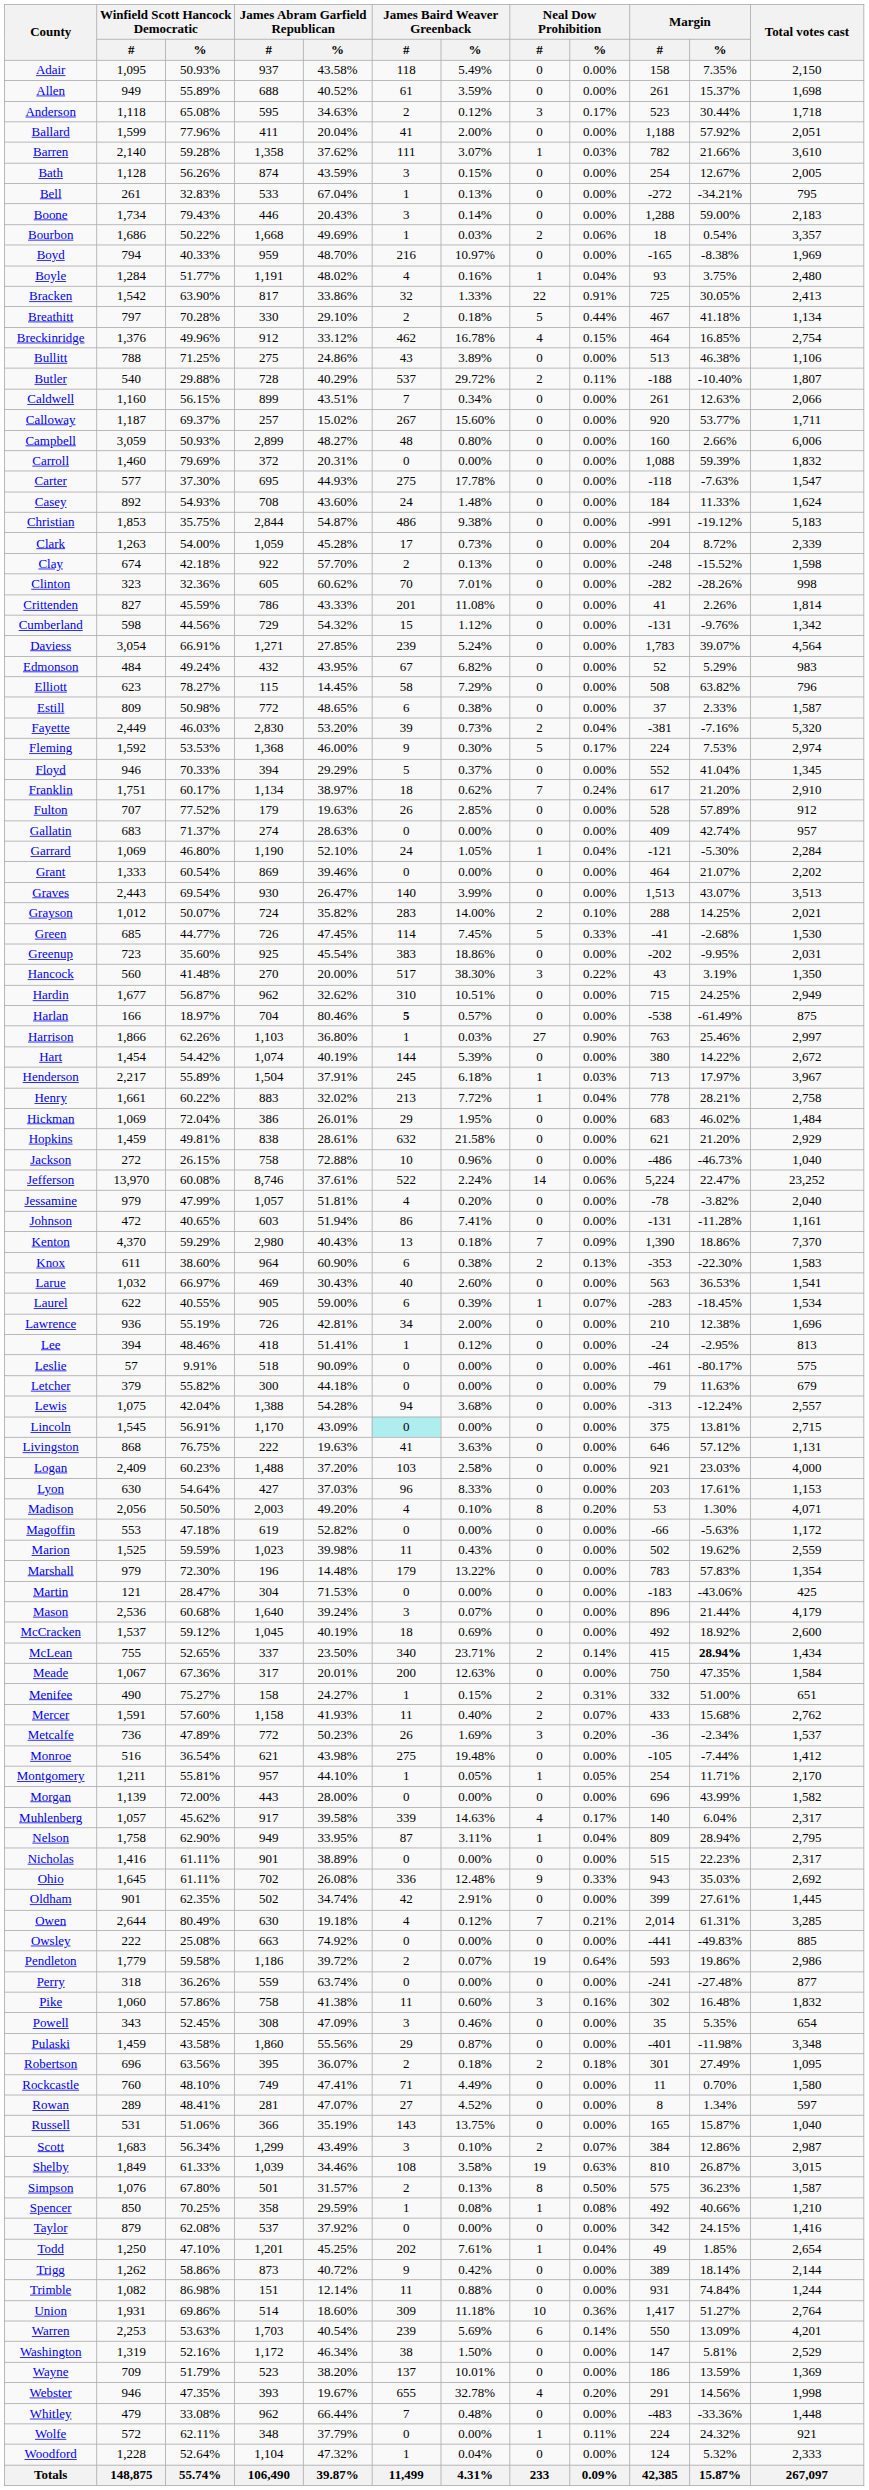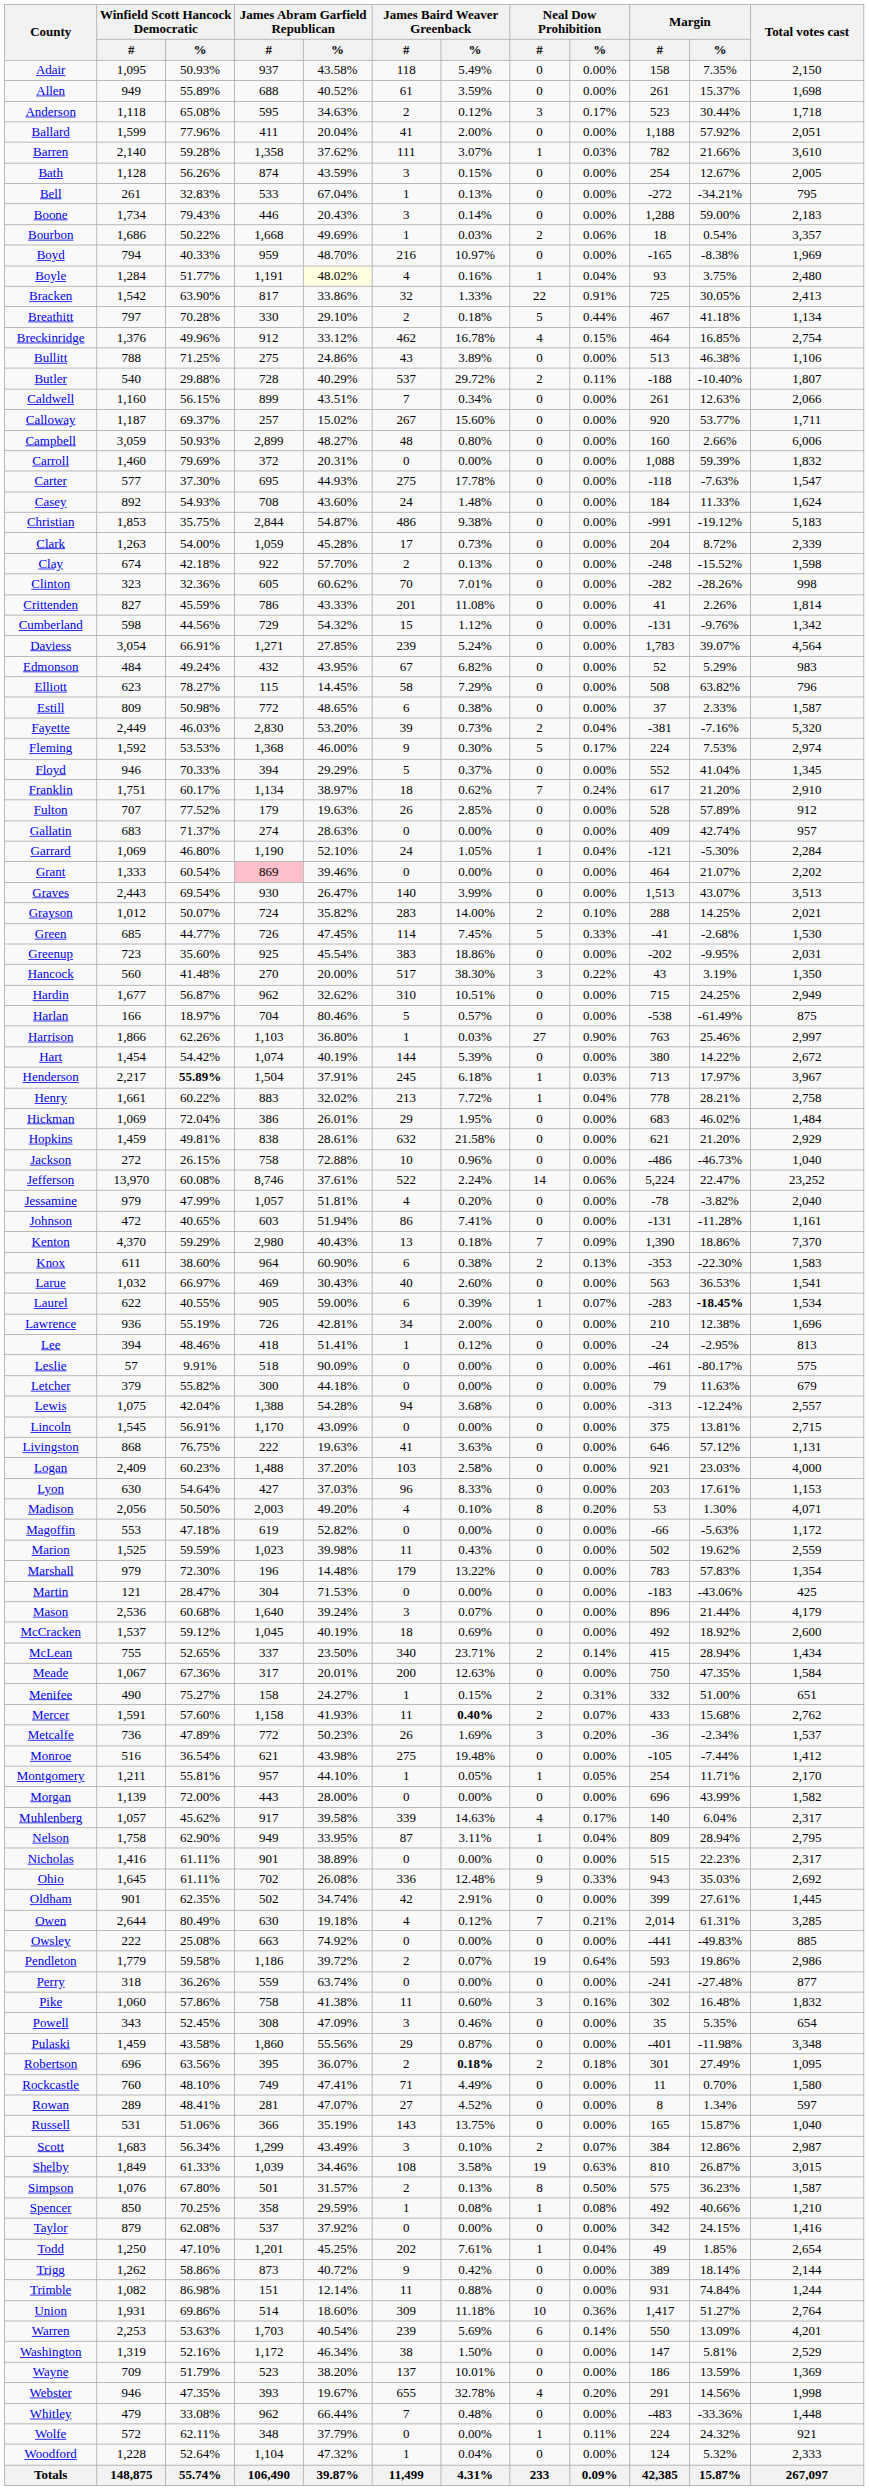Boyle | James Abram Garfield Republican / %: no background -> lightyellow background
Grant | James Abram Garfield Republican / #: no background -> pink background
Harlan | James Baird Weaver Greenback / #: bold -> normal
Henderson | Winfield Scott Hancock Democratic / %: normal -> bold
Laurel | Margin / %: normal -> bold
Lincoln | James Baird Weaver Greenback / #: paleturquoise background -> no background
McLean | Margin / %: bold -> normal
Mercer | James Baird Weaver Greenback / %: normal -> bold
Robertson | James Baird Weaver Greenback / %: normal -> bold
